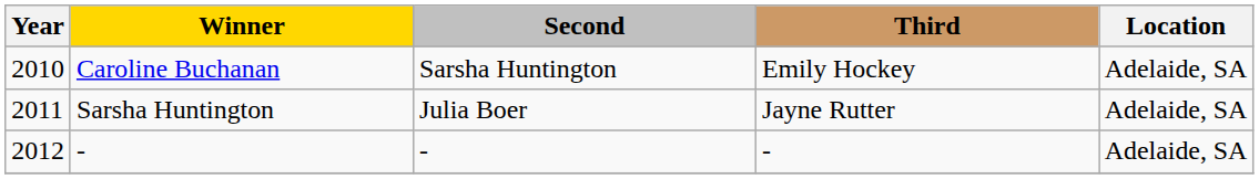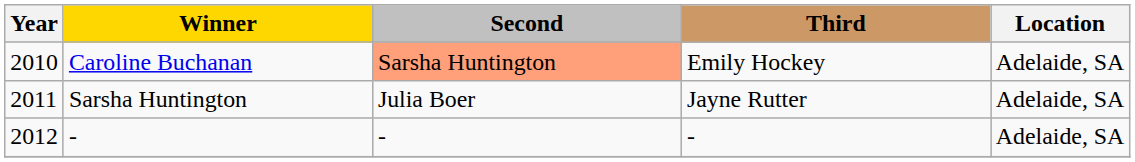Caroline Buchanan | Second: no background -> lightsalmon background
